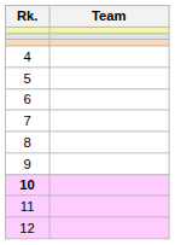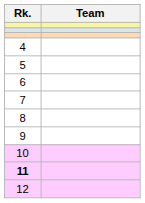row 11 | Rk.: bold -> normal
row 12 | Rk.: normal -> bold
